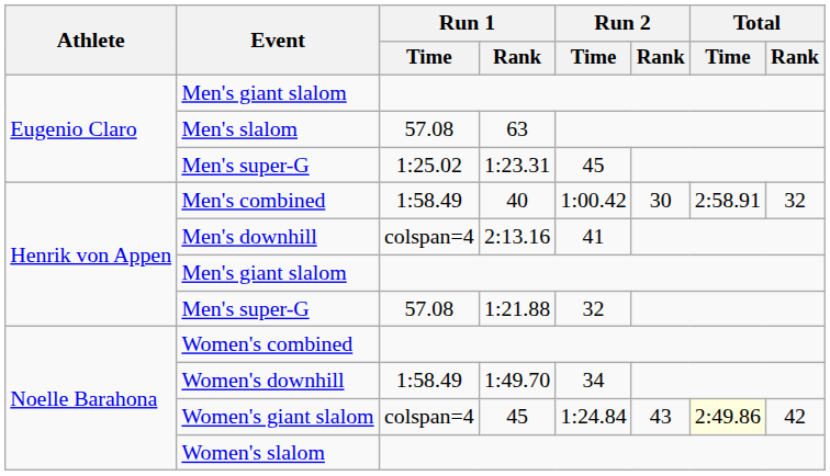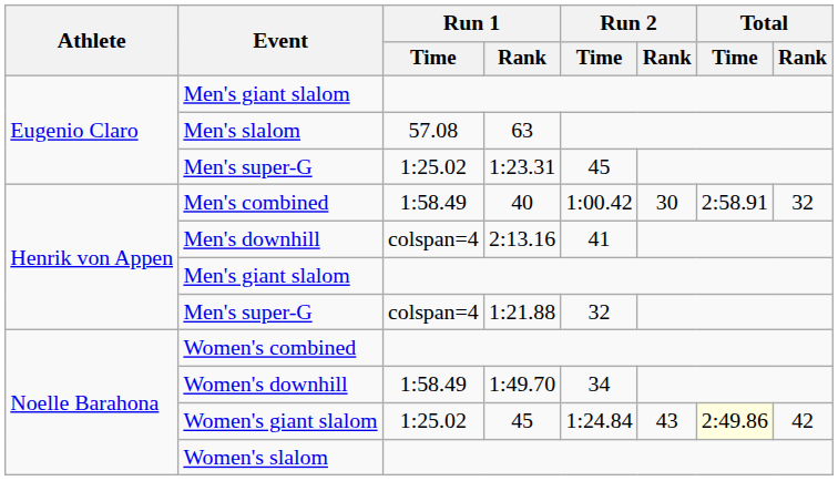Henrik von Appen / Men's super-G | Run 1 / Time: 57.08 -> colspan=4
Women's giant slalom | Run 1 / Time: colspan=4 -> 1:25.02
